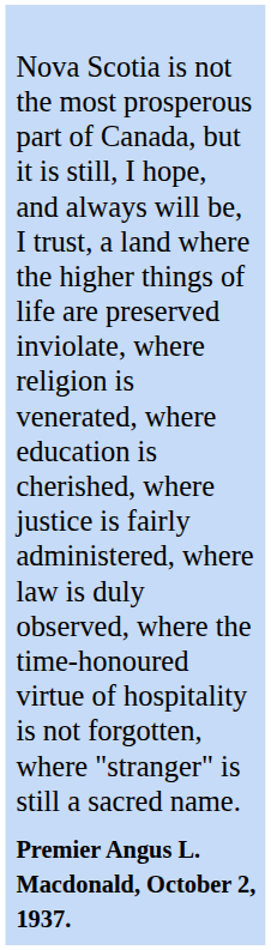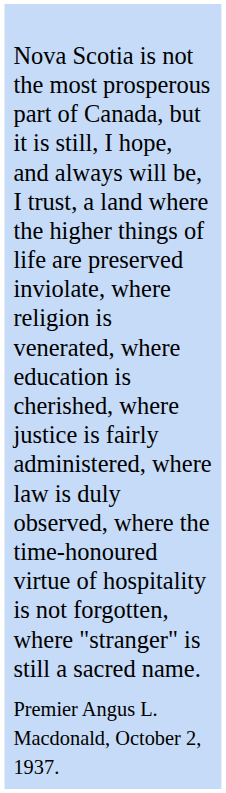row 2 | column 1: bold -> normal
